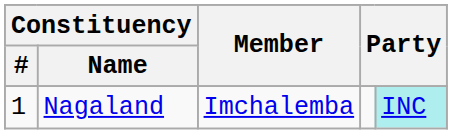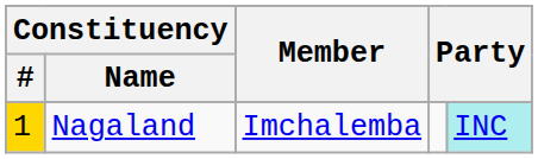Nagaland | Constituency / #: no background -> gold background
